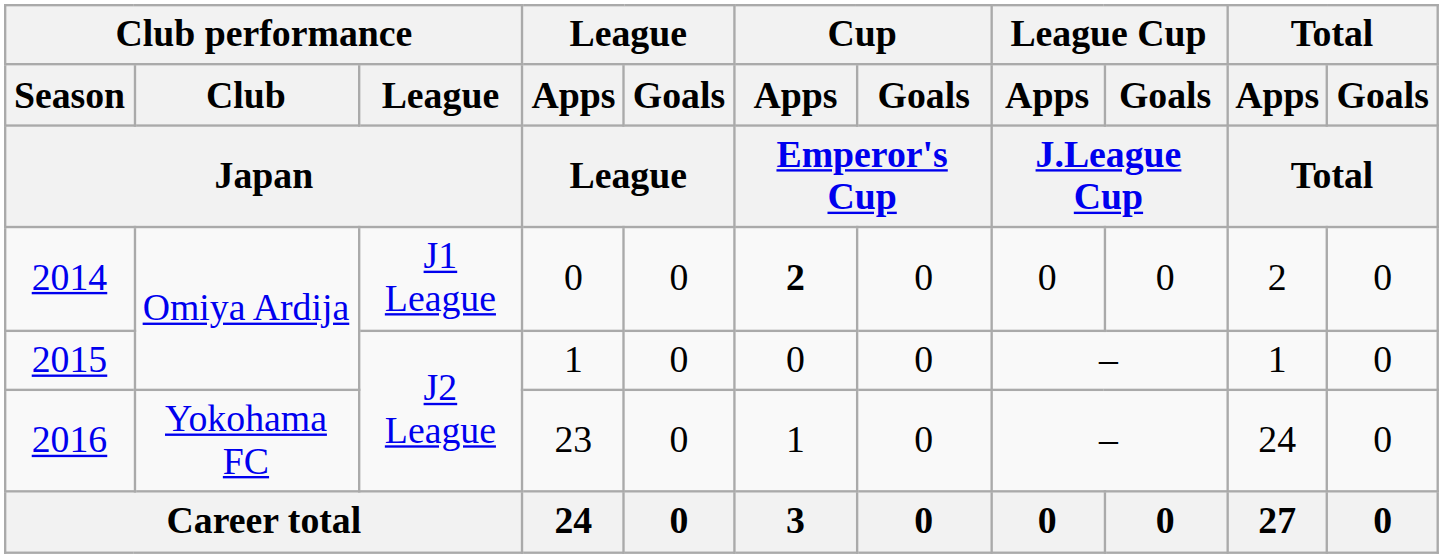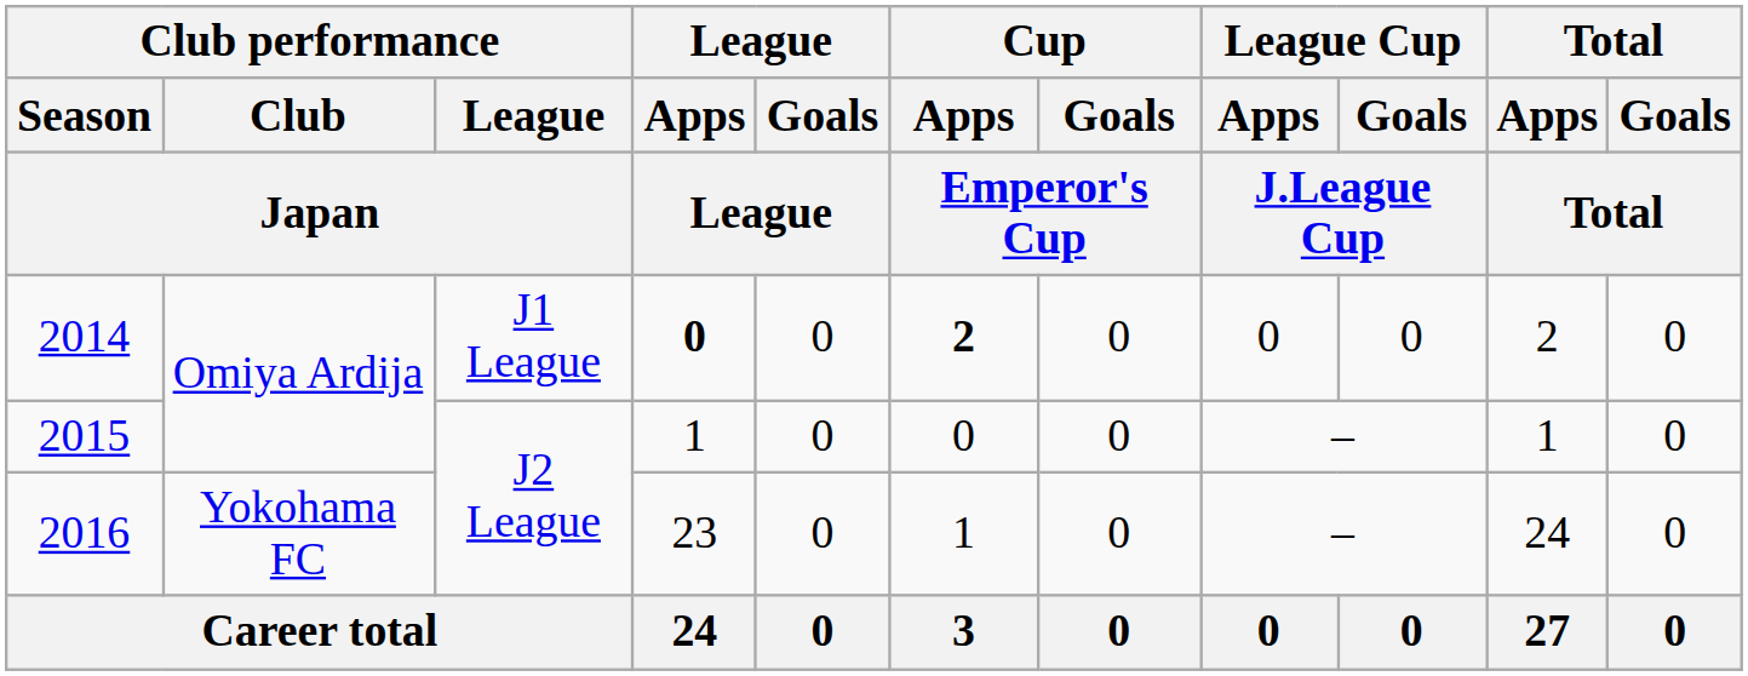2014 | League / Apps / League: normal -> bold
